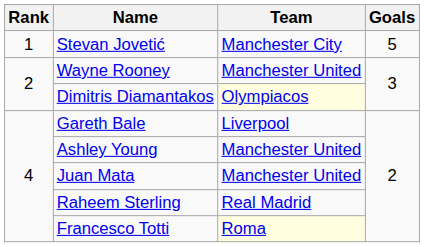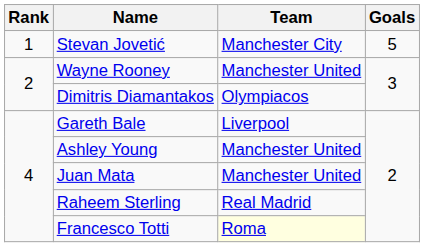Dimitris Diamantakos | Team: lightyellow background -> no background
